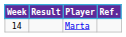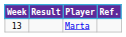Marta | Week: 14 -> 13
